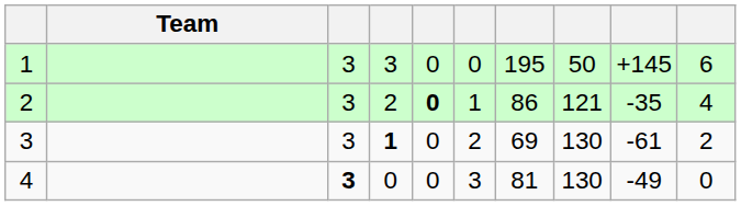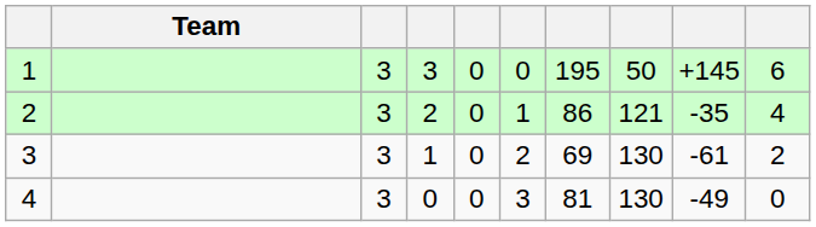row 3 | column 5: bold -> normal
row 4 | column 4: bold -> normal
row 5 | column 3: bold -> normal
